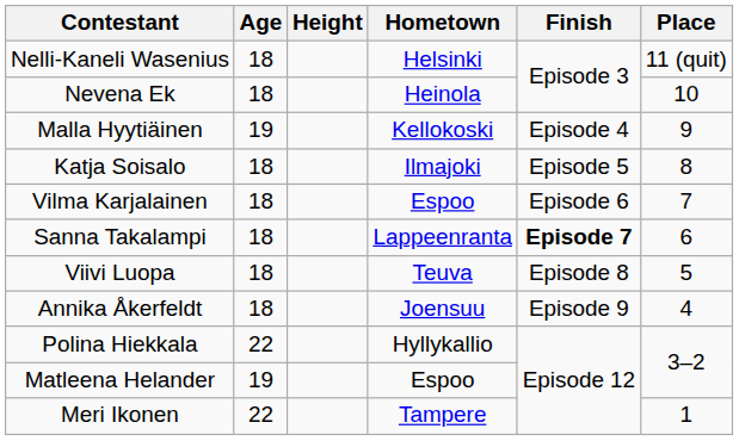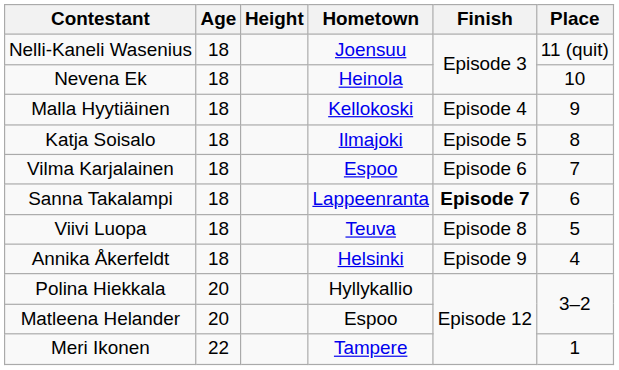Nelli-Kaneli Wasenius | Hometown: Helsinki -> Joensuu
Malla Hyytiäinen | Age: 19 -> 18
Annika Åkerfeldt | Hometown: Joensuu -> Helsinki
Polina Hiekkala | Age: 22 -> 20
Matleena Helander | Age: 19 -> 20
